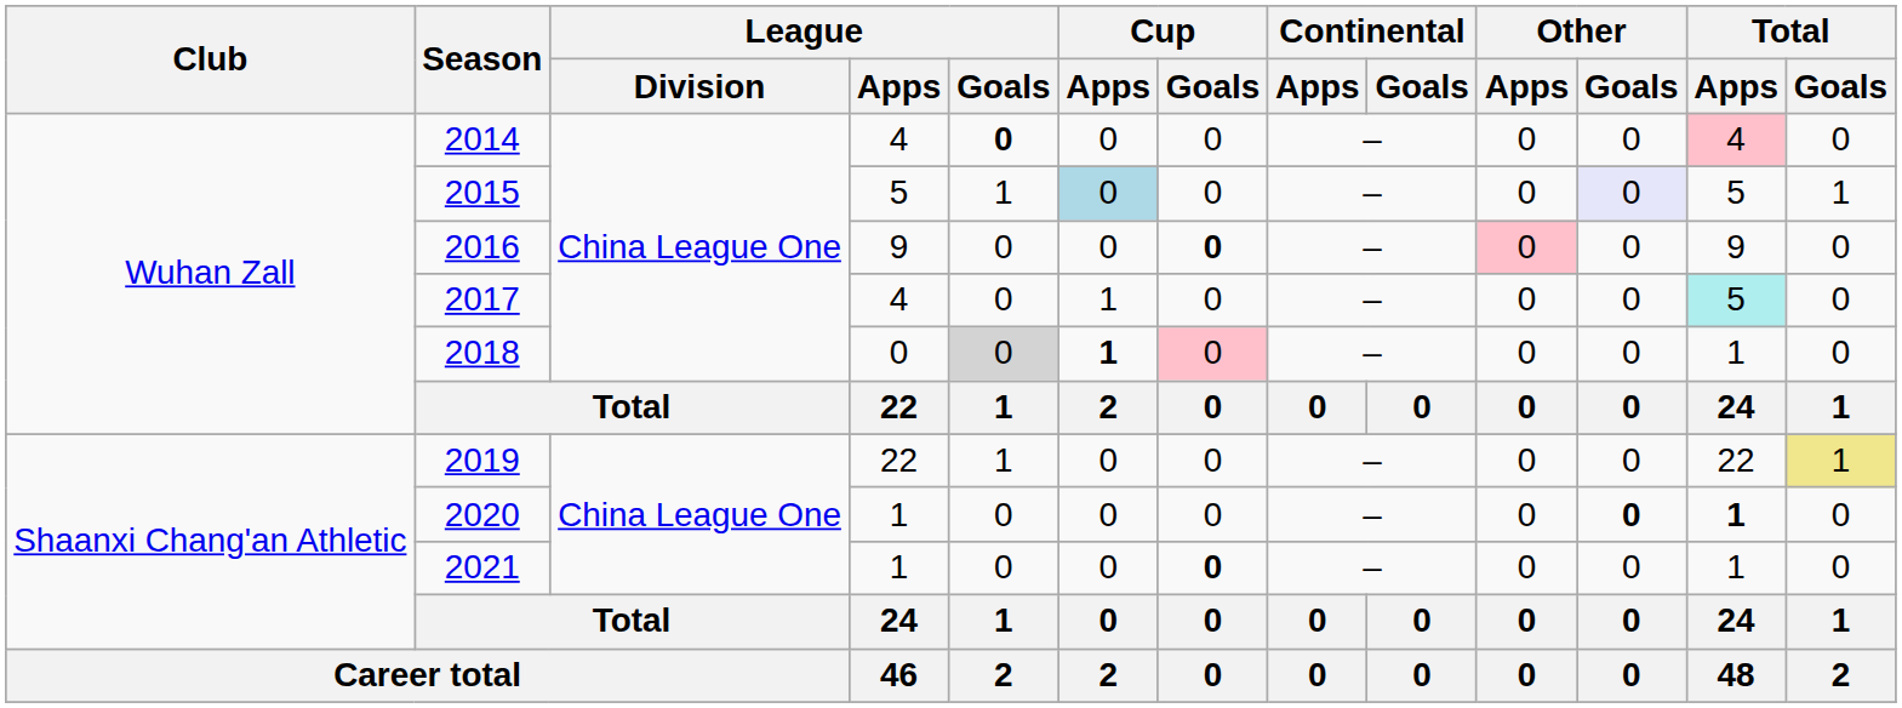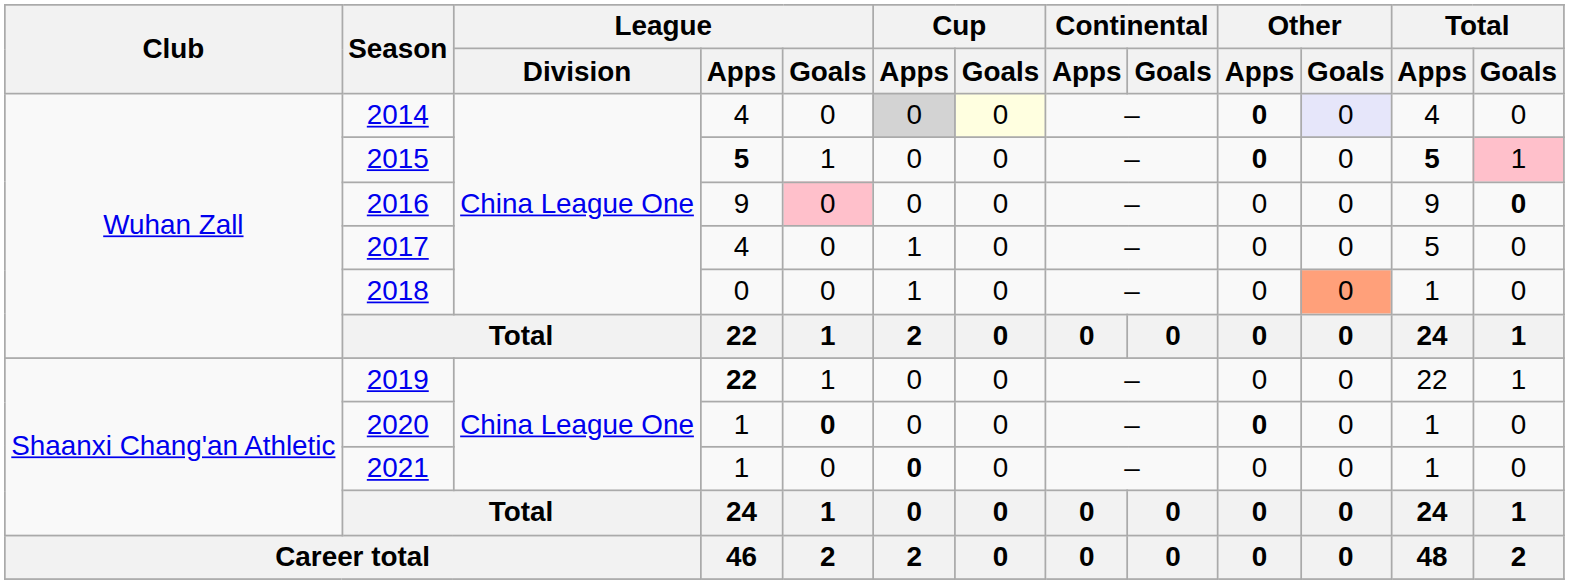2014 | League / Goals: bold -> normal
2014 | Cup / Apps: no background -> lightgrey background
2014 | Cup / Goals: no background -> lightyellow background
2014 | Other / Apps: normal -> bold
2014 | Other / Goals: no background -> lavender background
2014 | Total / Apps: pink background -> no background
2015 | League / Apps: normal -> bold
2015 | Cup / Apps: lightblue background -> no background
2015 | Other / Apps: normal -> bold
2015 | Other / Goals: lavender background -> no background
2015 | Total / Apps: normal -> bold
2015 | Total / Goals: no background -> pink background
2016 | League / Goals: no background -> pink background
2016 | Cup / Goals: bold -> normal
2016 | Other / Apps: pink background -> no background
2016 | Total / Goals: normal -> bold
2017 | Total / Apps: paleturquoise background -> no background
2018 | League / Goals: lightgrey background -> no background
2018 | Cup / Apps: bold -> normal
2018 | Cup / Goals: pink background -> no background
2018 | Other / Goals: no background -> lightsalmon background
2019 | League / Apps: normal -> bold
2019 | Total / Goals: khaki background -> no background
2020 | League / Goals: normal -> bold
2020 | Other / Apps: normal -> bold
2020 | Other / Goals: bold -> normal
2020 | Total / Apps: bold -> normal
2021 | Cup / Apps: normal -> bold
2021 | Cup / Goals: bold -> normal
